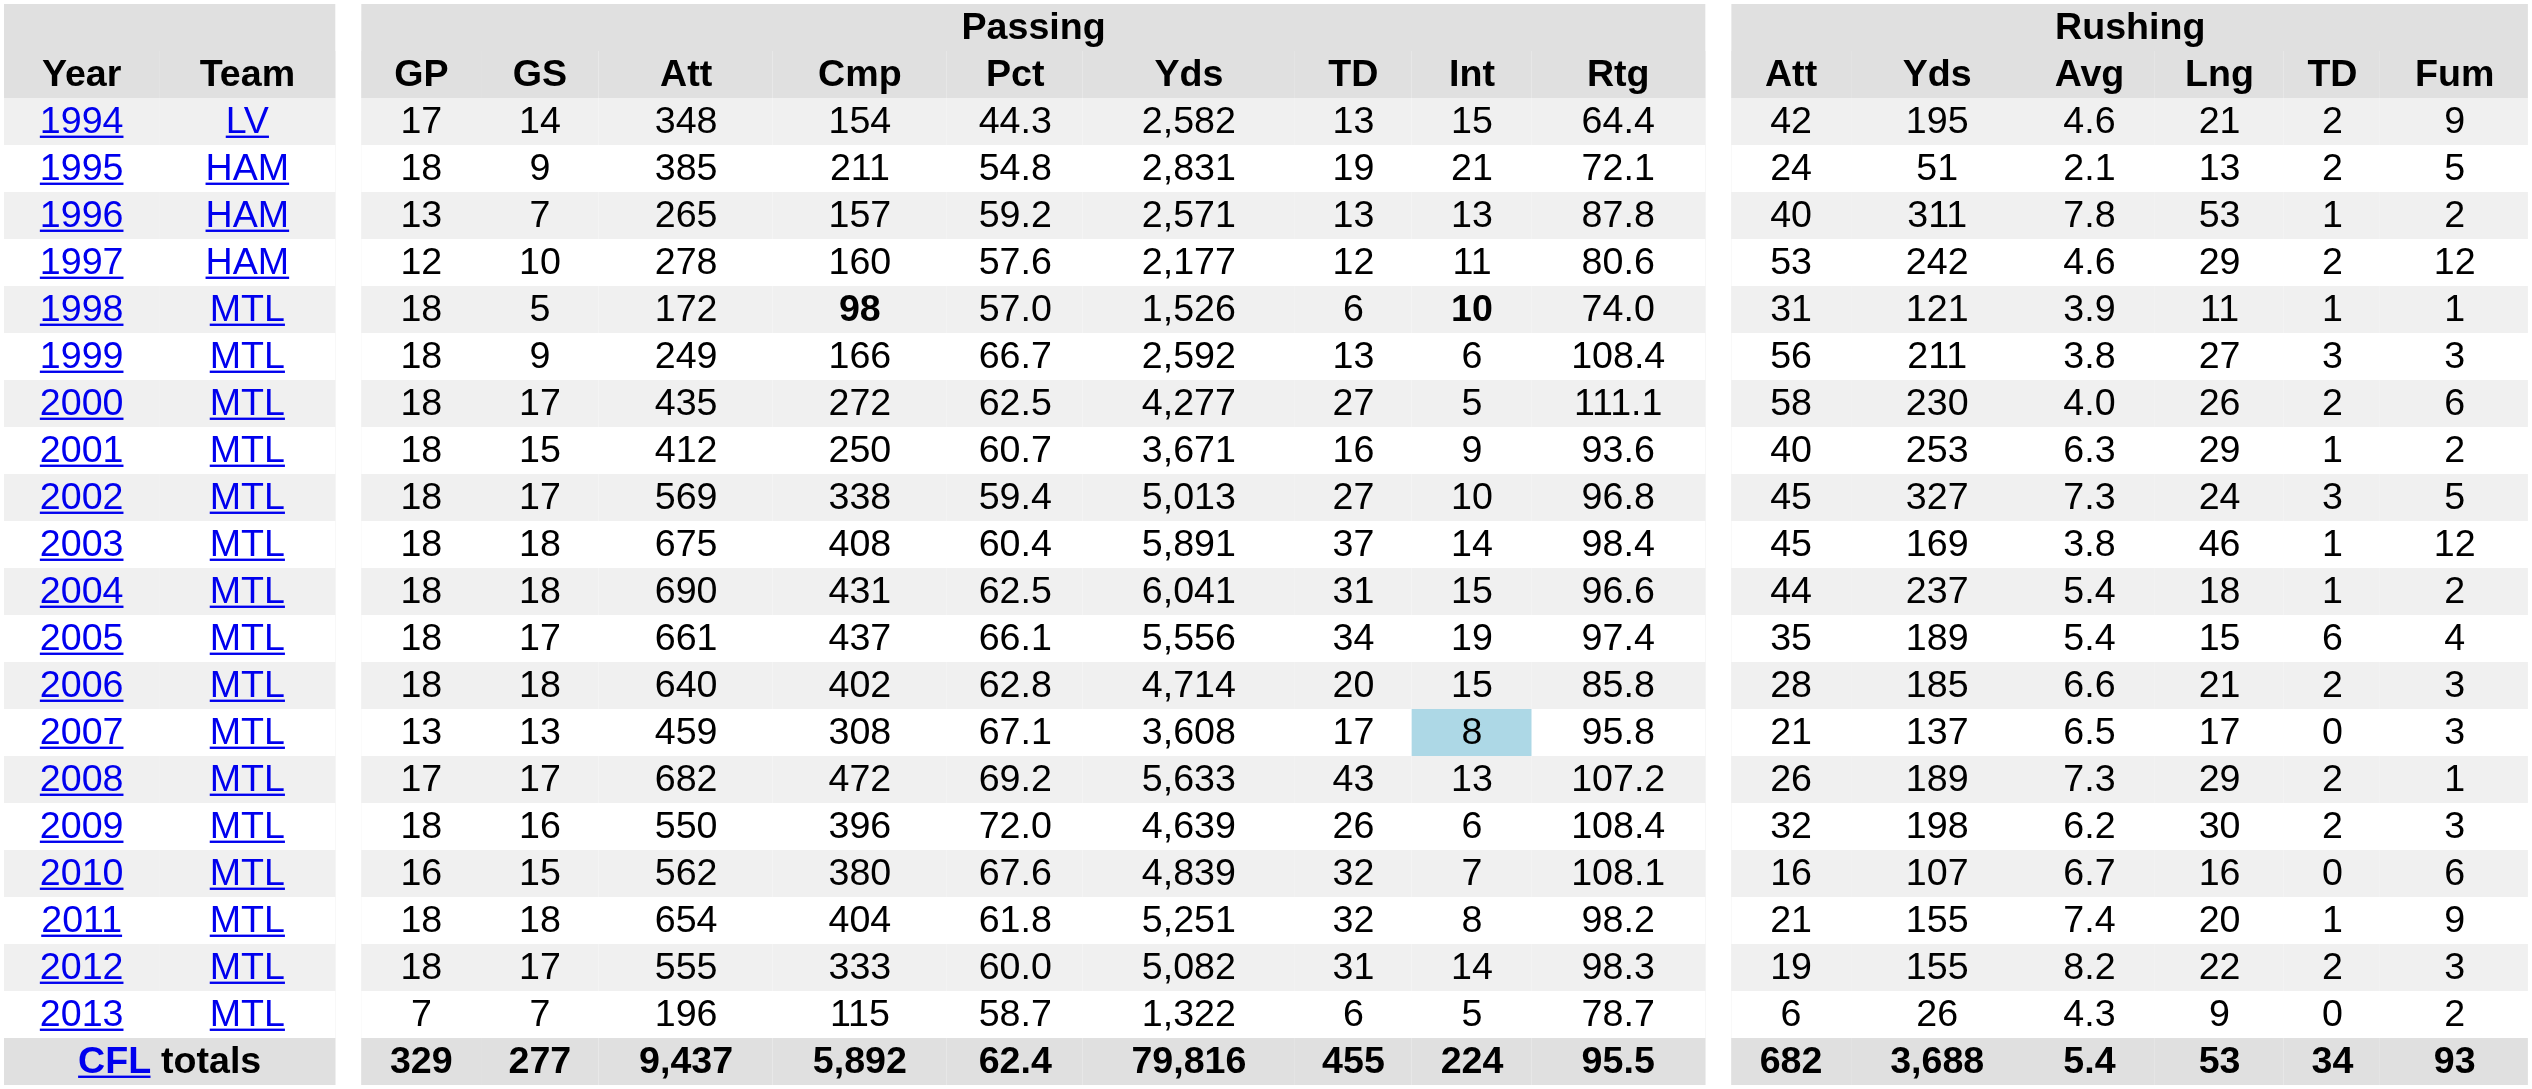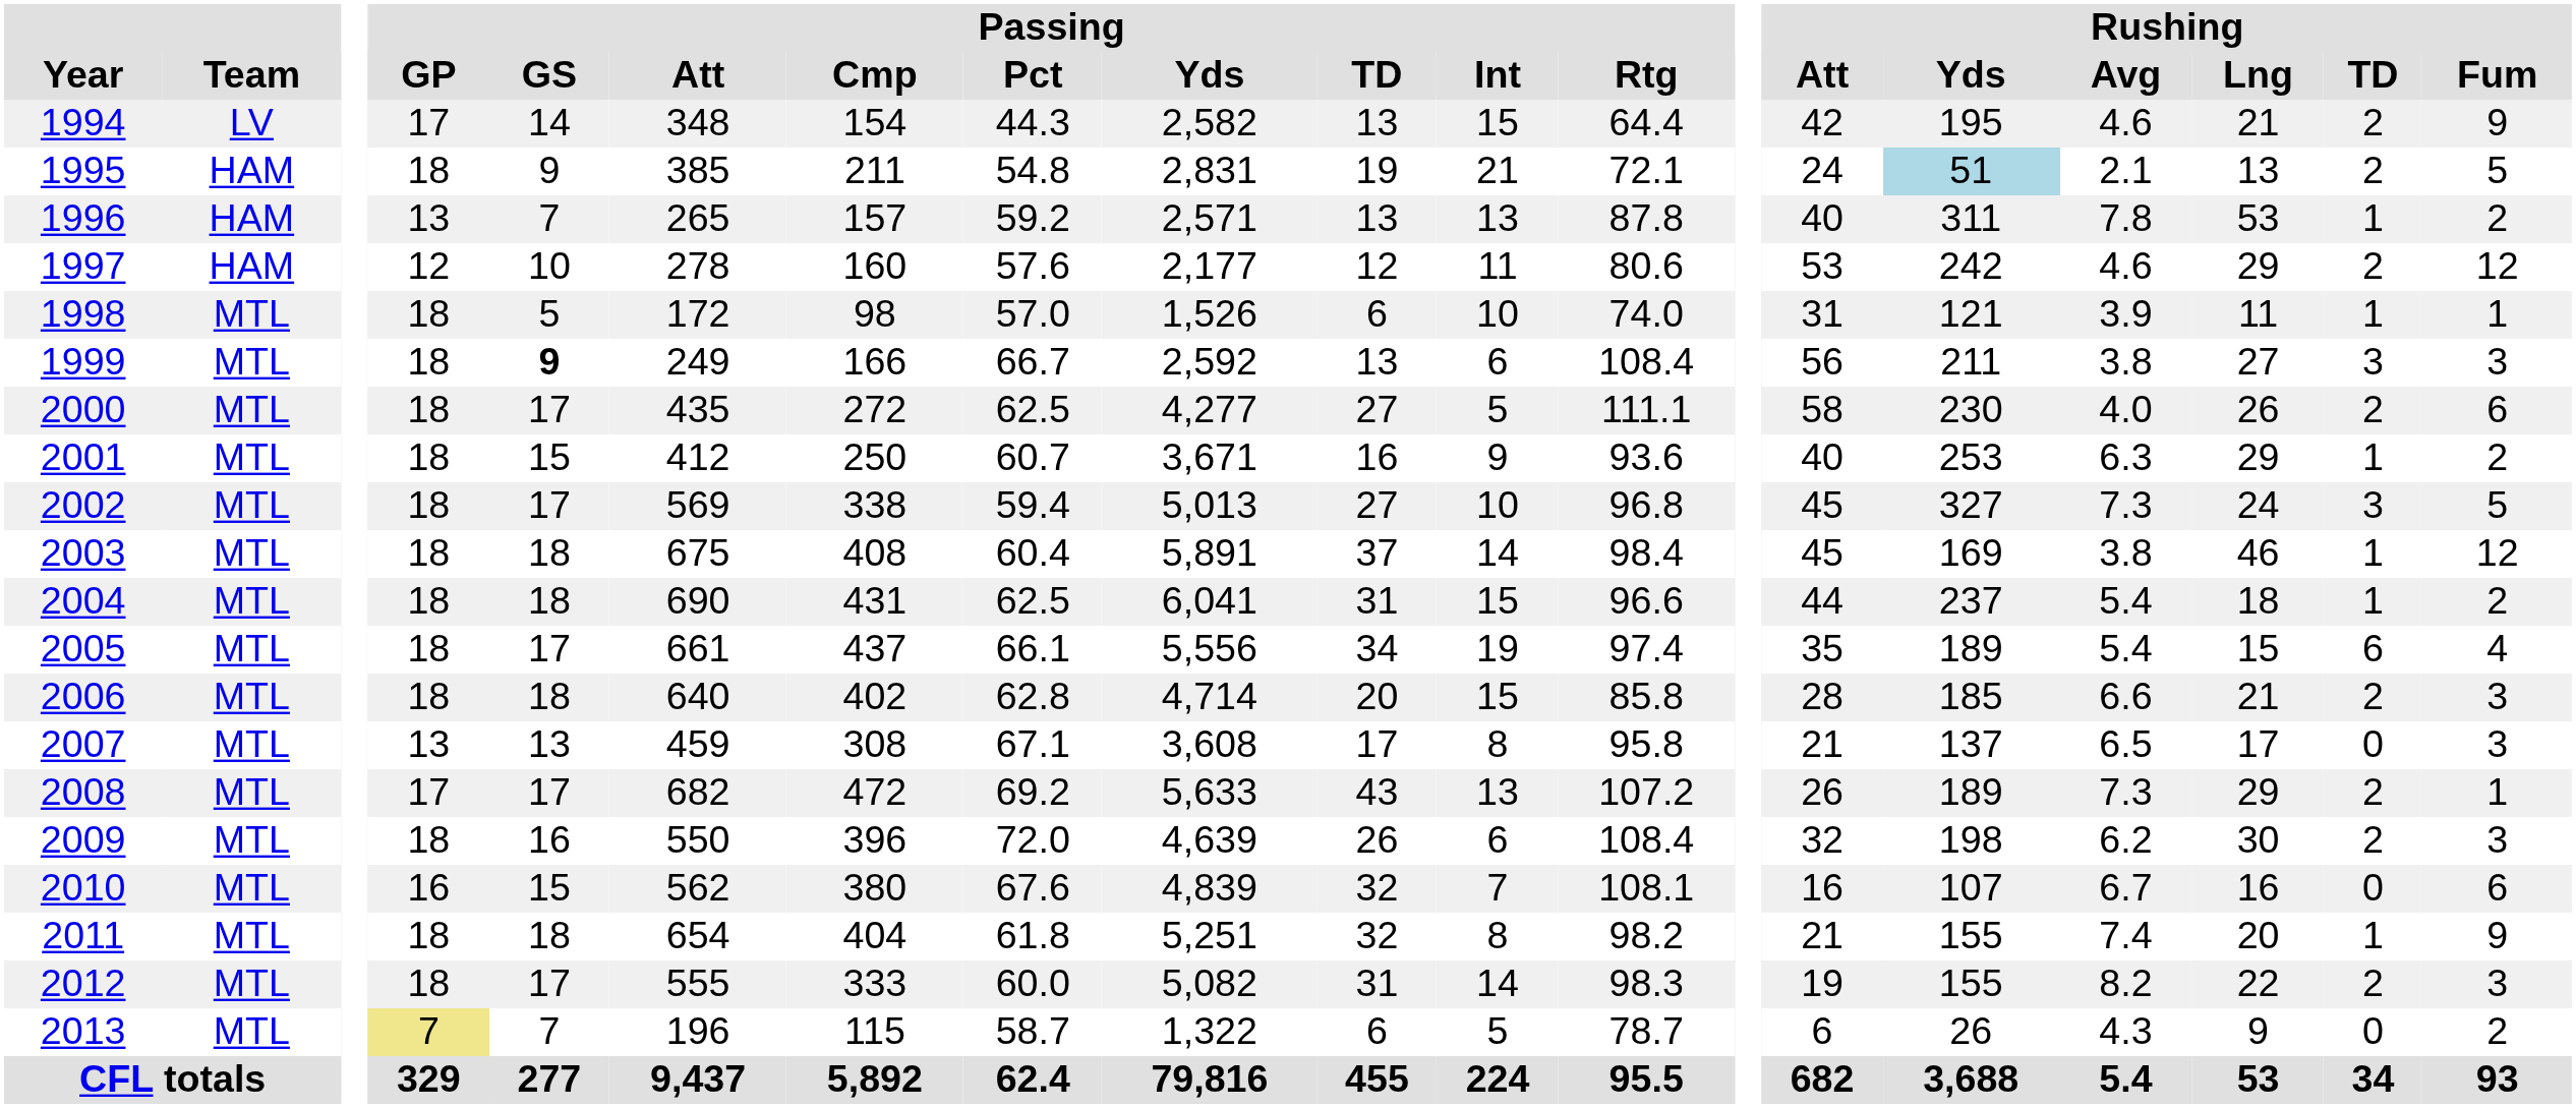1995 | Rushing / Yds: no background -> lightblue background
1998 | Passing / Cmp: bold -> normal
1998 | Passing / Int: bold -> normal
1999 | Passing / GS: normal -> bold
2007 | Passing / Int: lightblue background -> no background
2013 | Passing / GP: no background -> khaki background
